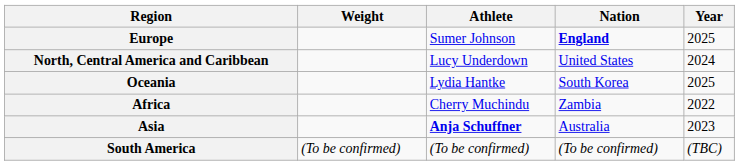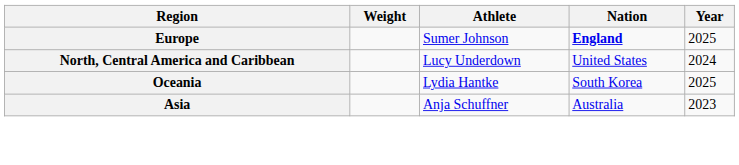- row: Africa | Cherry Muchindu | Zambia | 2022
Asia | Athlete: bold -> normal
- row: South America | (To be confirmed) | (To be confirmed) | (To be confirmed) | (TBC)
